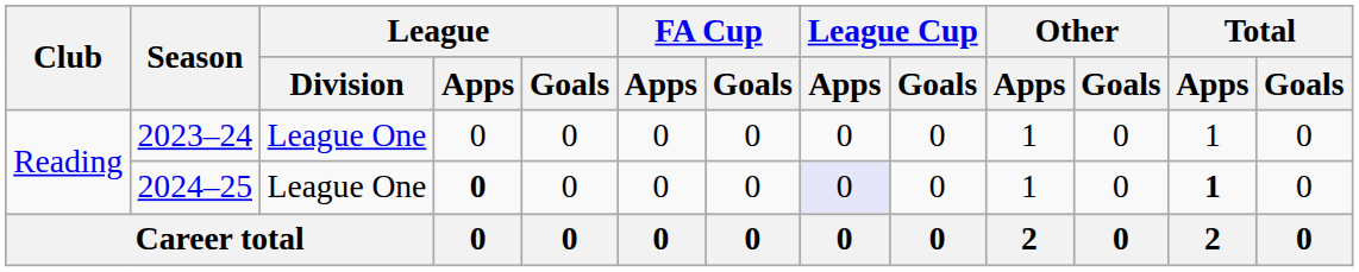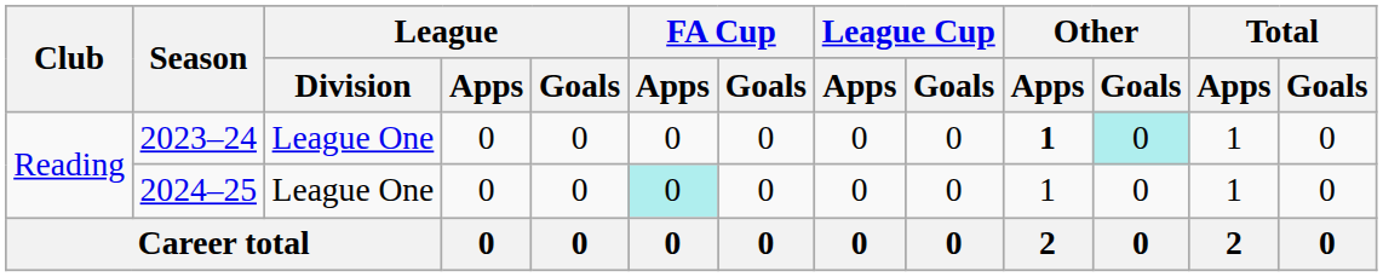2023–24 | Other / Apps: normal -> bold
2023–24 | Other / Goals: no background -> paleturquoise background
2024–25 | League / Apps: bold -> normal
2024–25 | FA Cup / Apps: no background -> paleturquoise background
2024–25 | League Cup / Apps: lavender background -> no background
2024–25 | Total / Apps: bold -> normal
